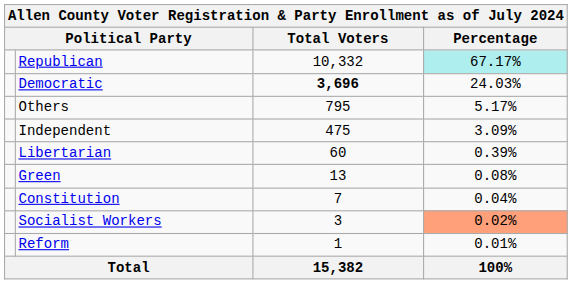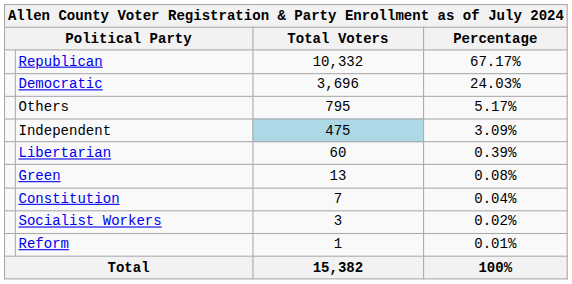Republican | Percentage: paleturquoise background -> no background
Democratic | Total Voters: bold -> normal
Independent | Total Voters: no background -> lightblue background
Socialist Workers | Percentage: lightsalmon background -> no background
